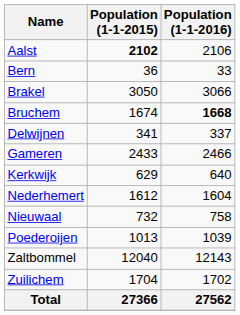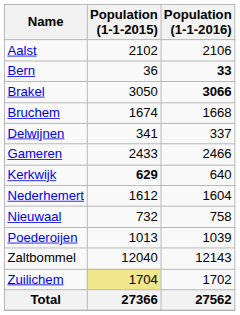Aalst | Population (1-1-2015): bold -> normal
Bern | Population (1-1-2016): normal -> bold
Brakel | Population (1-1-2016): normal -> bold
Bruchem | Population (1-1-2016): bold -> normal
Kerkwijk | Population (1-1-2015): normal -> bold
Zuilichem | Population (1-1-2015): no background -> khaki background
